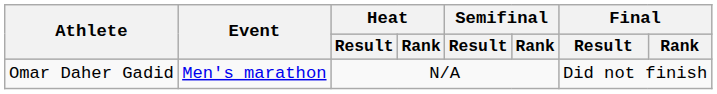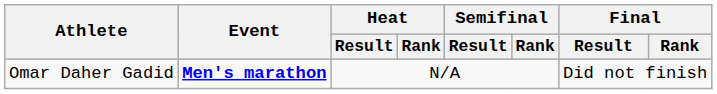Omar Daher Gadid | Event: normal -> bold
